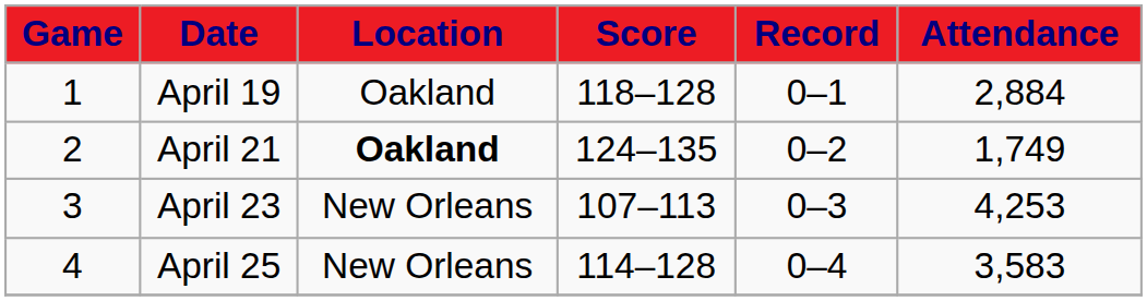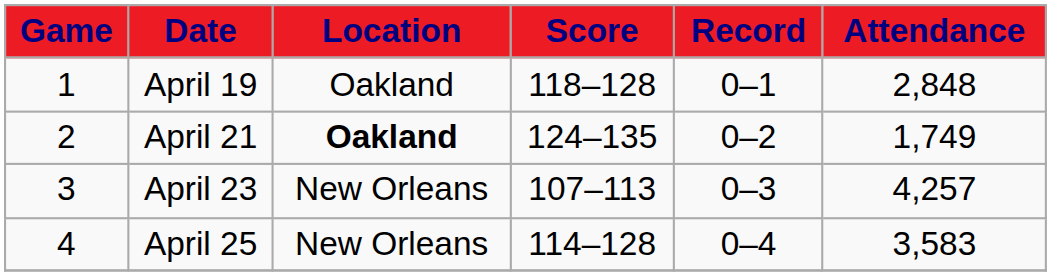April 19 | Attendance: 2,884 -> 2,848
April 23 | Attendance: 4,253 -> 4,257
